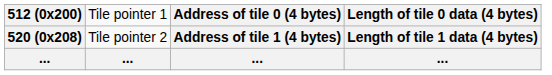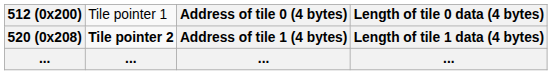Address of tile 1 (4 bytes) | column 2: normal -> bold
